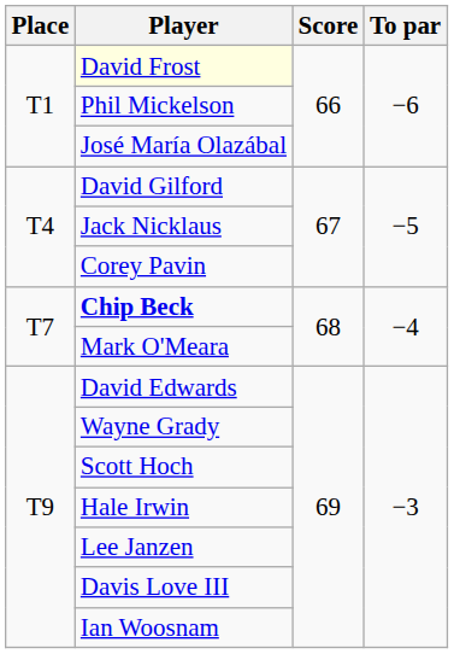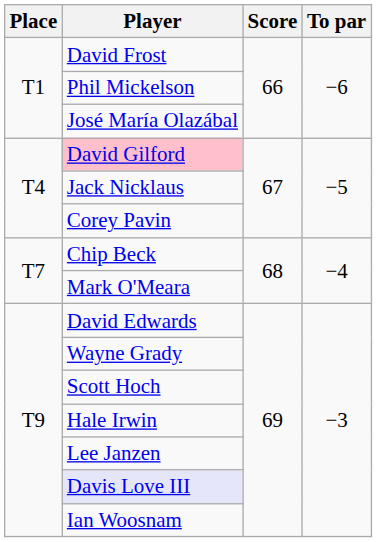David Frost | Player: lightyellow background -> no background
David Gilford | Player: no background -> pink background
Chip Beck | Player: bold -> normal
Davis Love III | Player: no background -> lavender background
